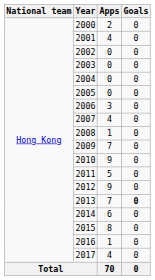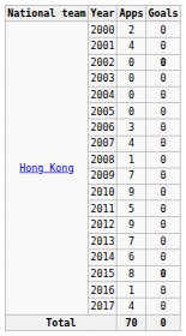2002 | Goals: normal -> bold
2013 | Goals: bold -> normal
2015 | Goals: normal -> bold
